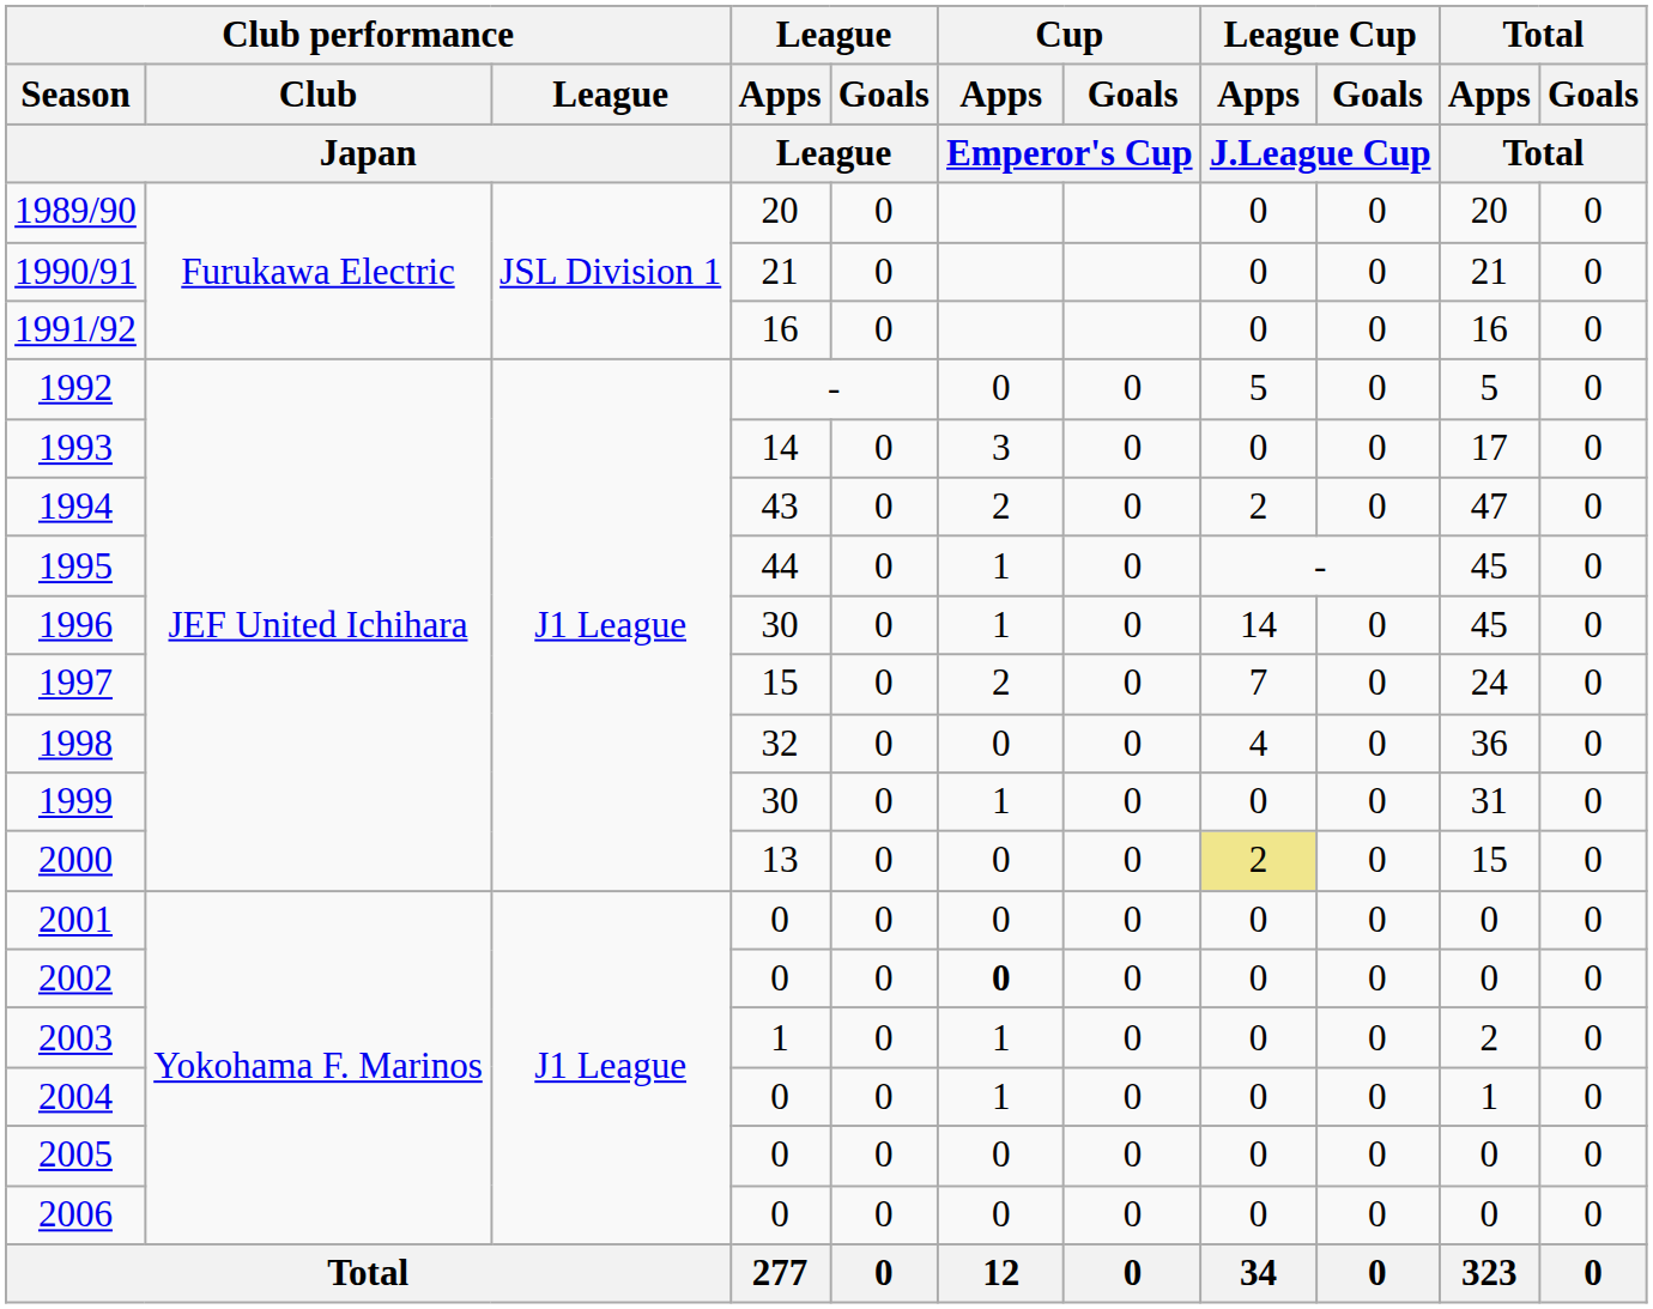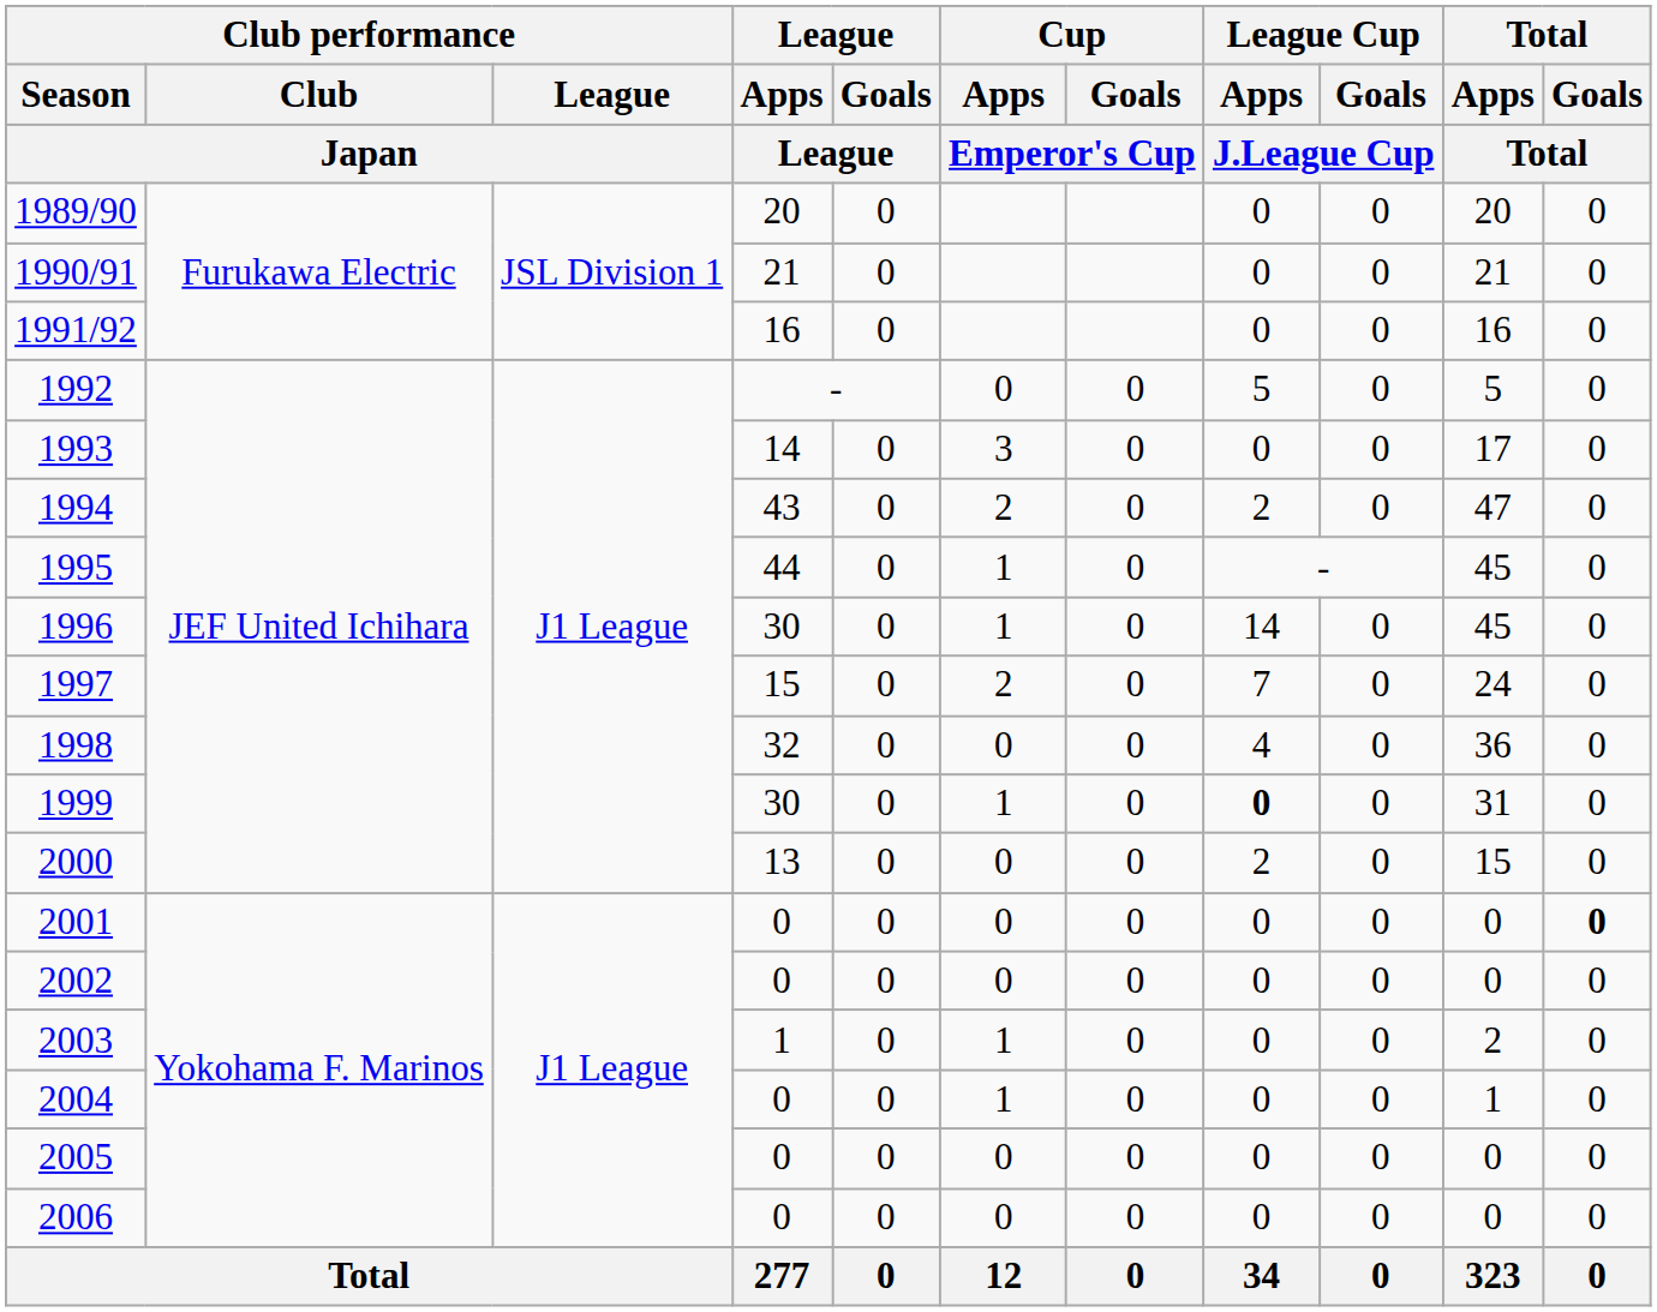1999 | League Cup / Apps / J.League Cup: normal -> bold
2000 | League Cup / Apps / J.League Cup: khaki background -> no background
2001 | Total / Goals / Total: normal -> bold
2002 | Cup / Apps / Emperor's Cup: bold -> normal
